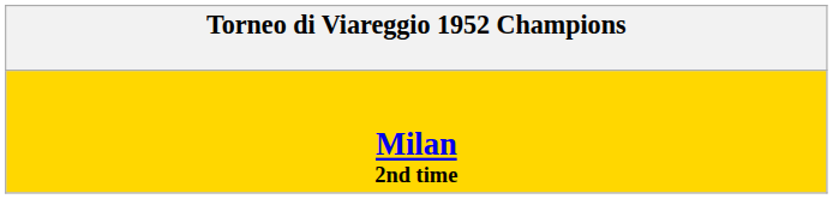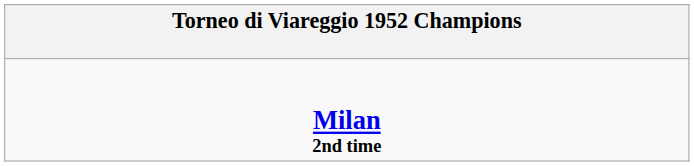row 2 | column 1: gold background -> no background
